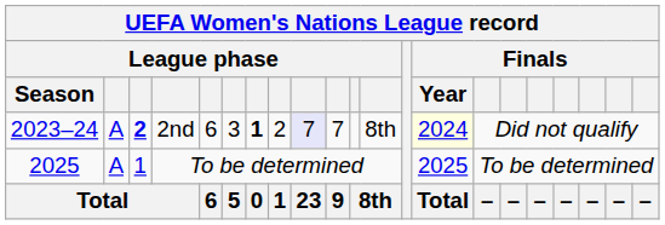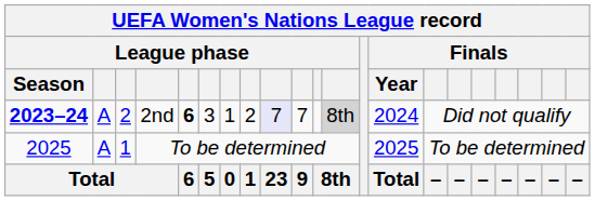2nd | League phase / Season: normal -> bold
2nd | column 3: bold -> normal
2nd | column 5: normal -> bold
2nd | column 7: bold -> normal
2nd | column 12: no background -> lightgrey background
2nd | Finals / Year: lightyellow background -> no background
